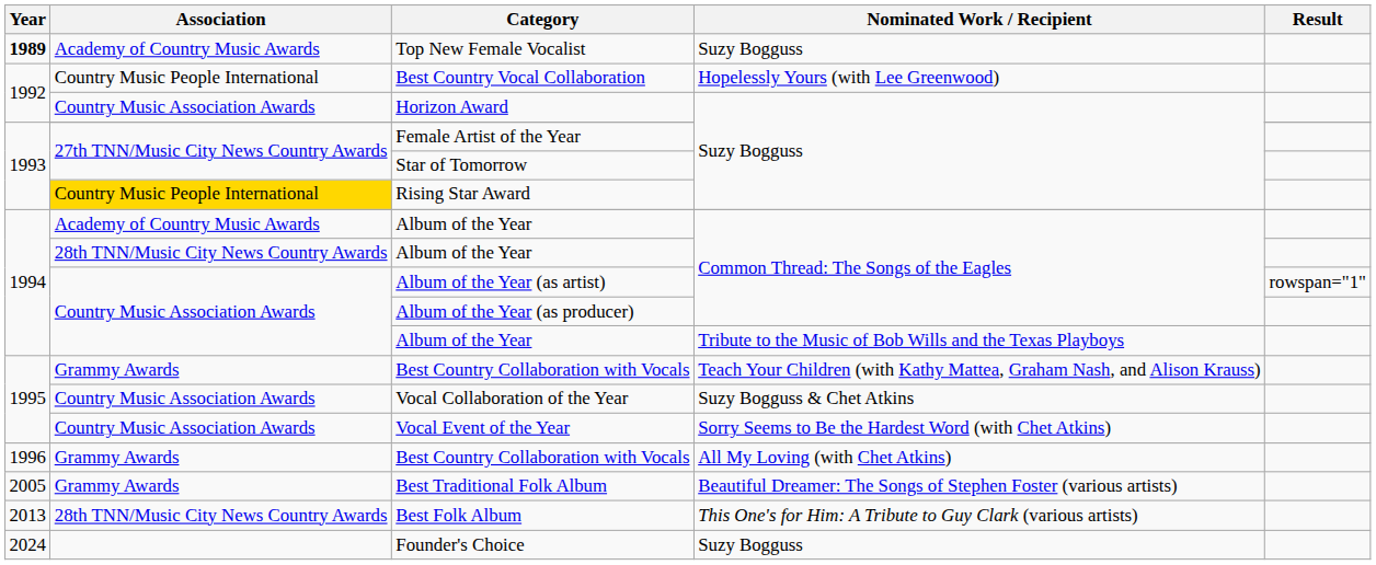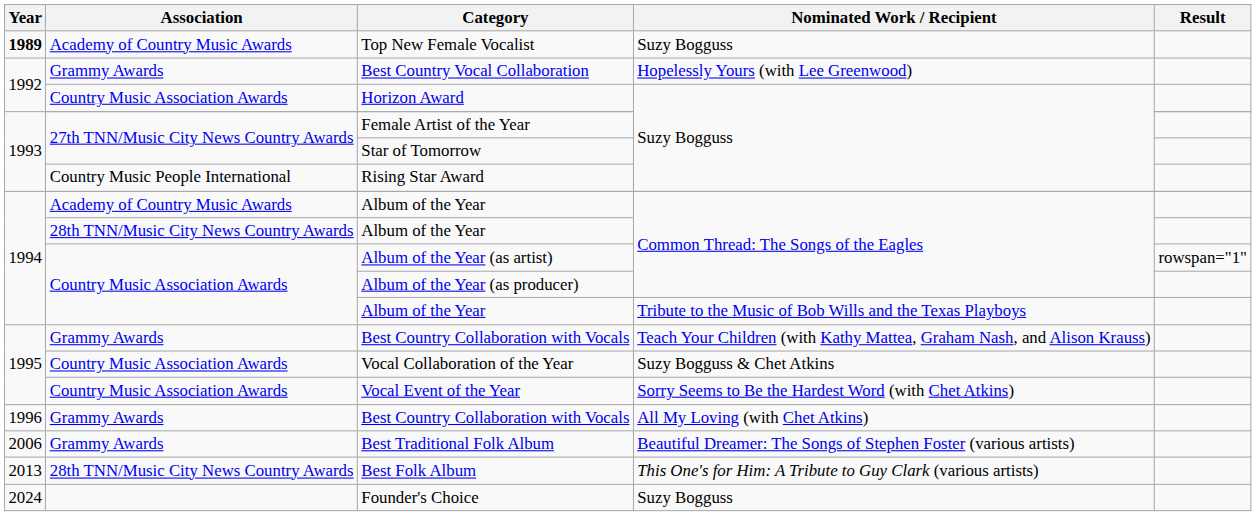Best Country Vocal Collaboration | Association: Country Music People International -> Grammy Awards
Rising Star Award | Association: gold background -> no background
Best Traditional Folk Album | Year: 2005 -> 2006
